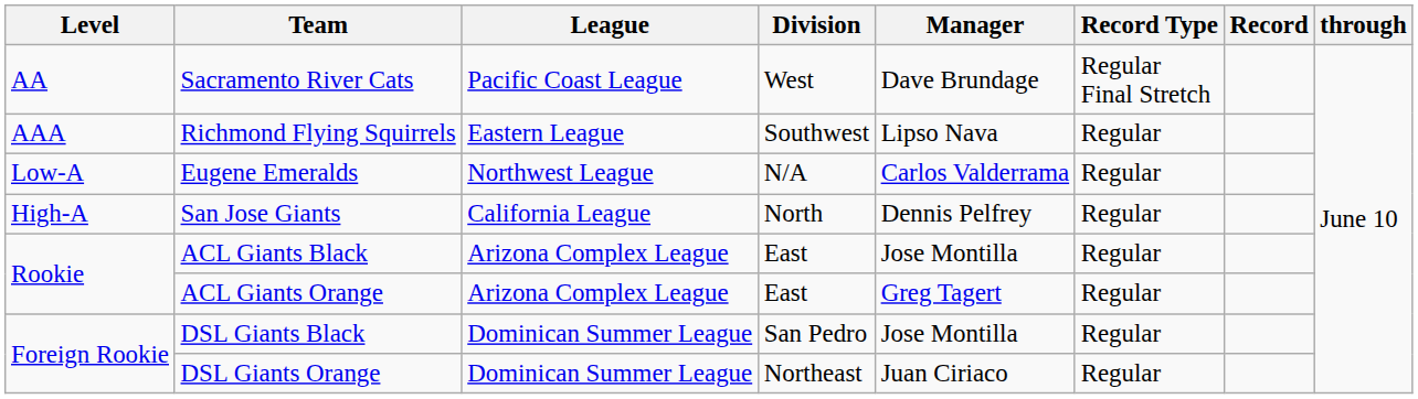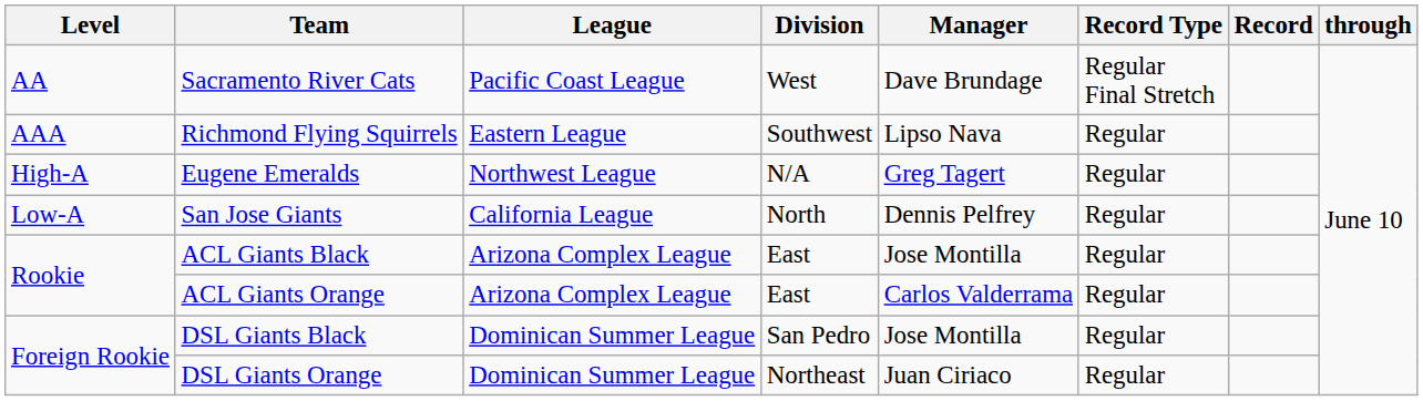Eugene Emeralds | Level: Low-A -> High-A
Eugene Emeralds | Manager: Carlos Valderrama -> Greg Tagert
San Jose Giants | Level: High-A -> Low-A
ACL Giants Orange | Manager: Greg Tagert -> Carlos Valderrama
